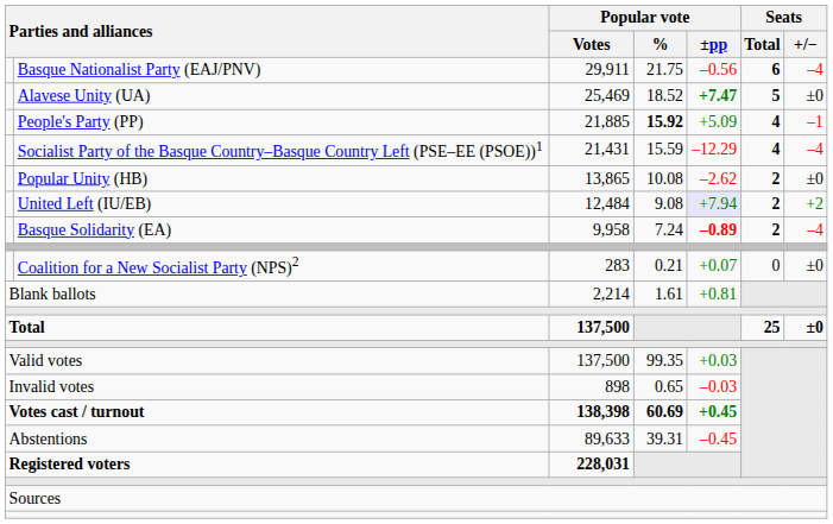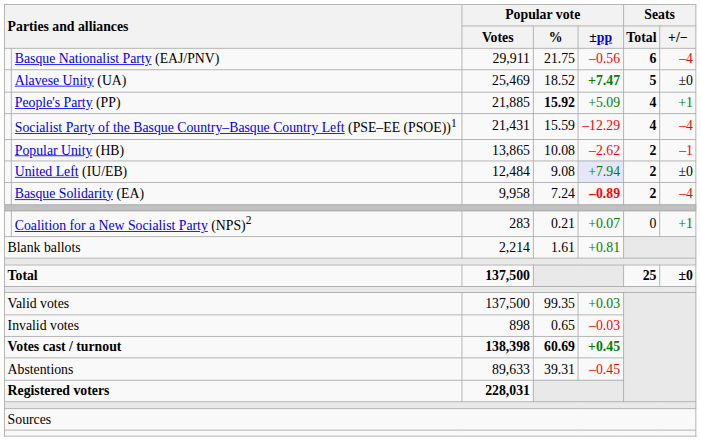People's Party (PP) | Seats / +/−: –1 -> +1
Popular Unity (HB) | Seats / +/−: ±0 -> –1
United Left (IU/EB) | Seats / +/−: +2 -> ±0
Coalition for a New Socialist Party (NPS)2 | Seats / +/−: ±0 -> +1
